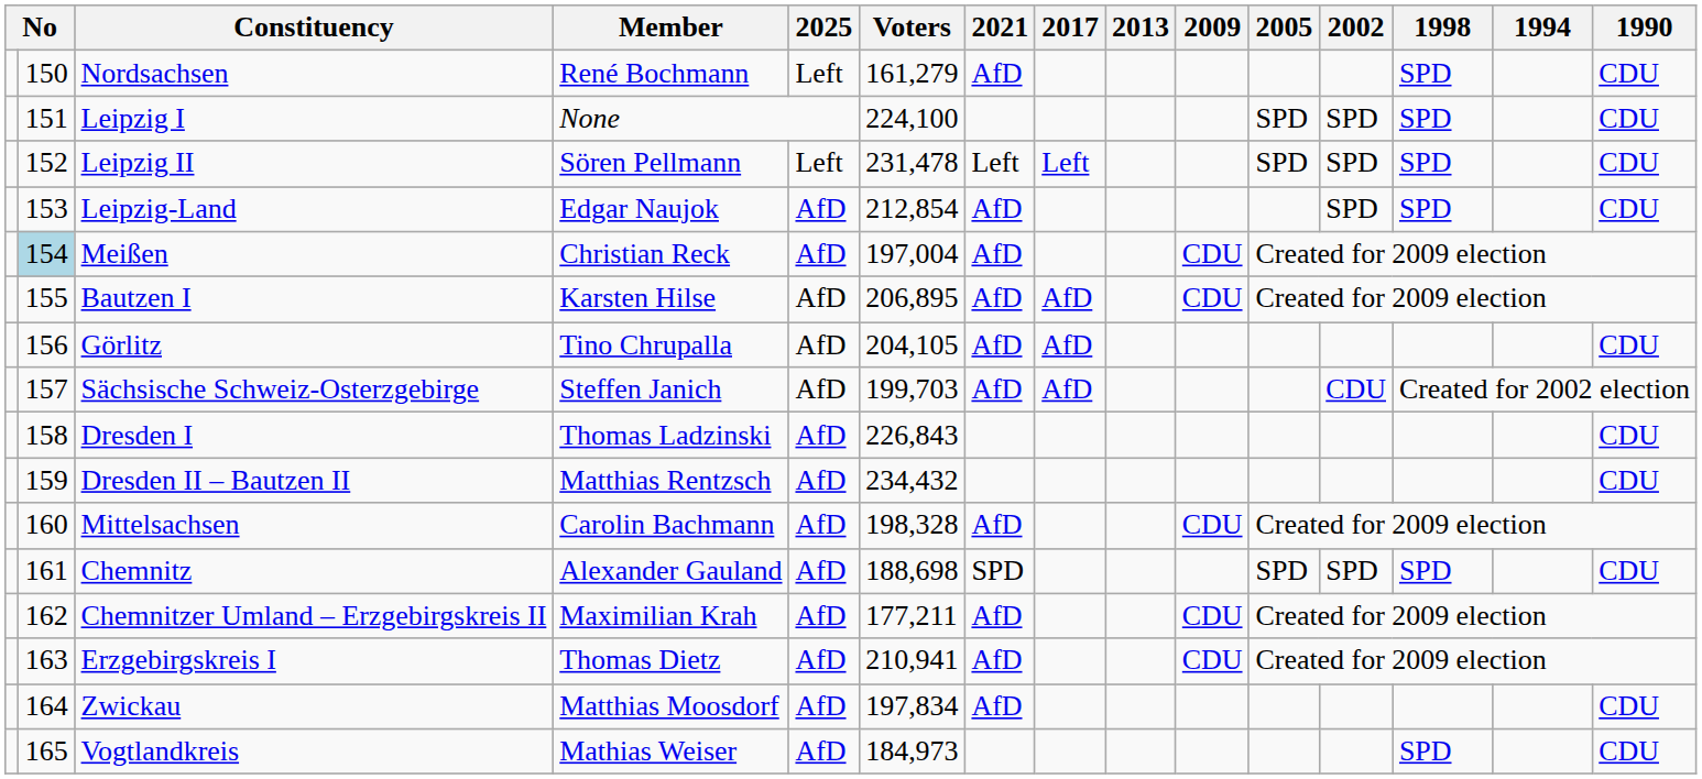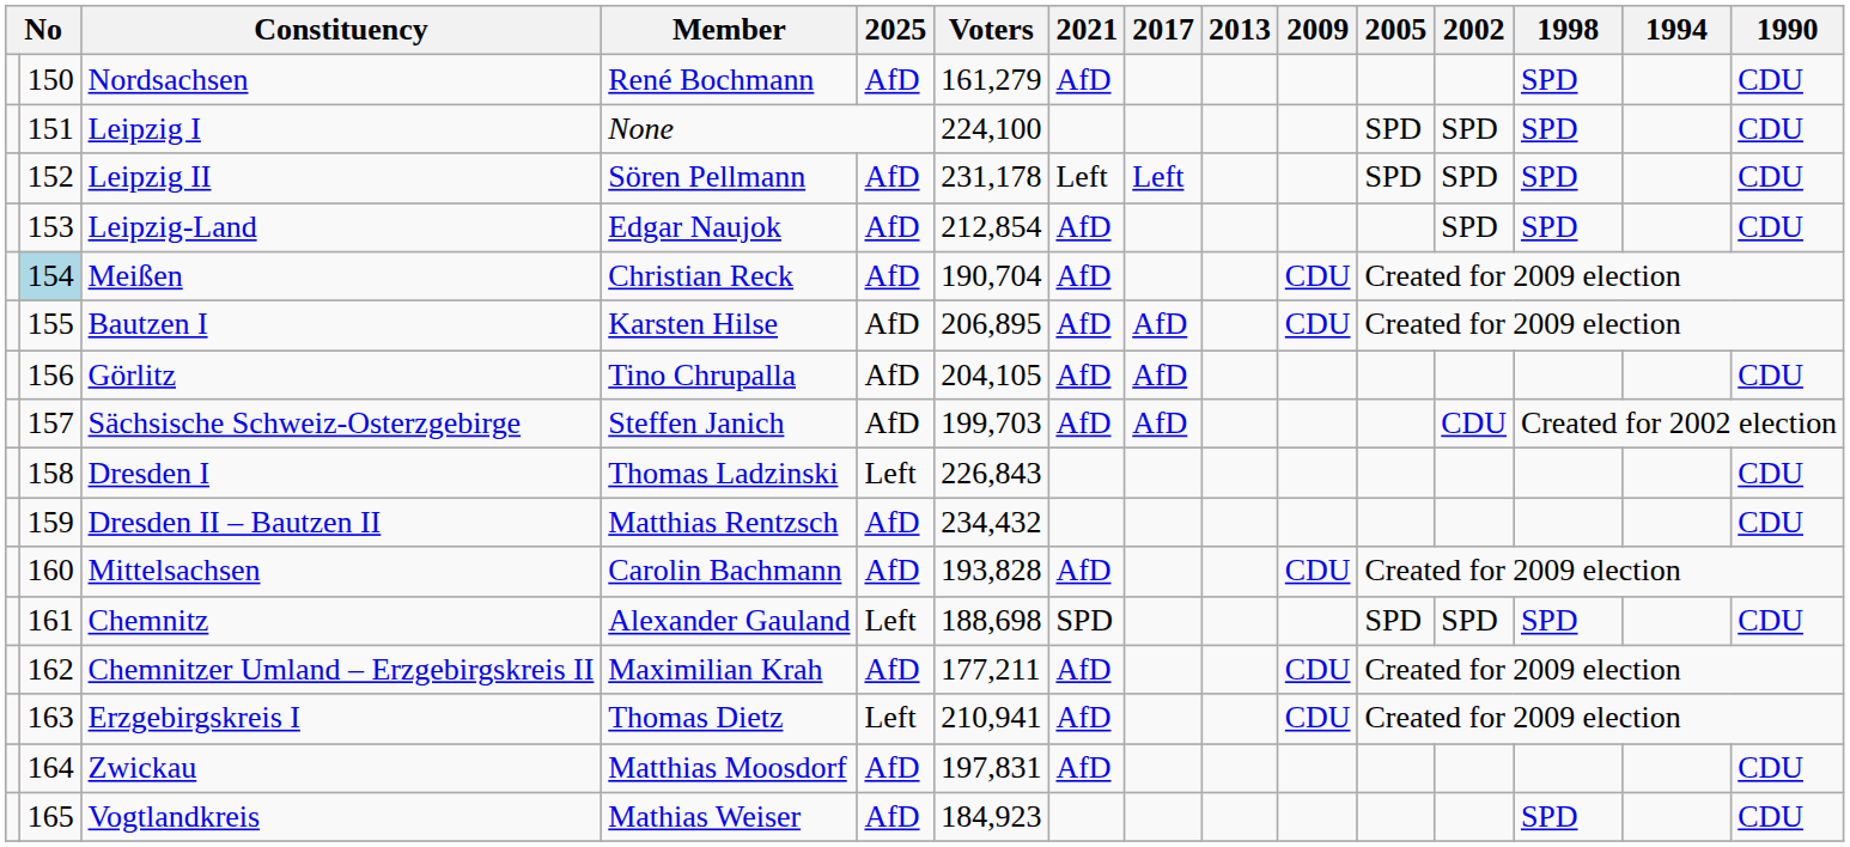Nordsachsen | 2025: Left -> AfD
Leipzig II | 2025: Left -> AfD
Leipzig II | Voters: 231,478 -> 231,178
Meißen | Voters: 197,004 -> 190,704
Dresden I | 2025: AfD -> Left
Mittelsachsen | Voters: 198,328 -> 193,828
Chemnitz | 2025: AfD -> Left
Erzgebirgskreis I | 2025: AfD -> Left
Zwickau | Voters: 197,834 -> 197,831
Vogtlandkreis | Voters: 184,973 -> 184,923
